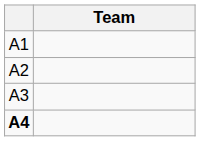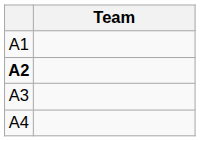A2 | column 1: normal -> bold
A4 | column 1: bold -> normal
